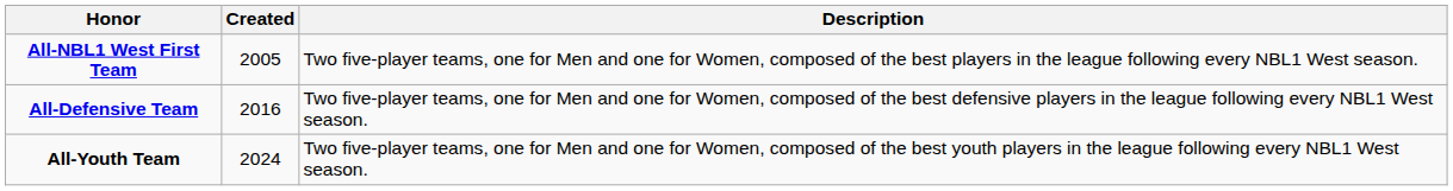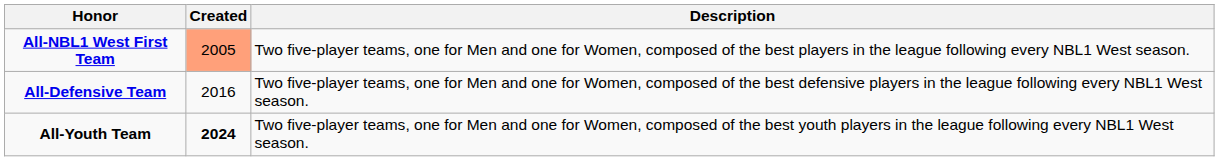row 2 | Created: no background -> lightsalmon background
row 4 | Created: normal -> bold
